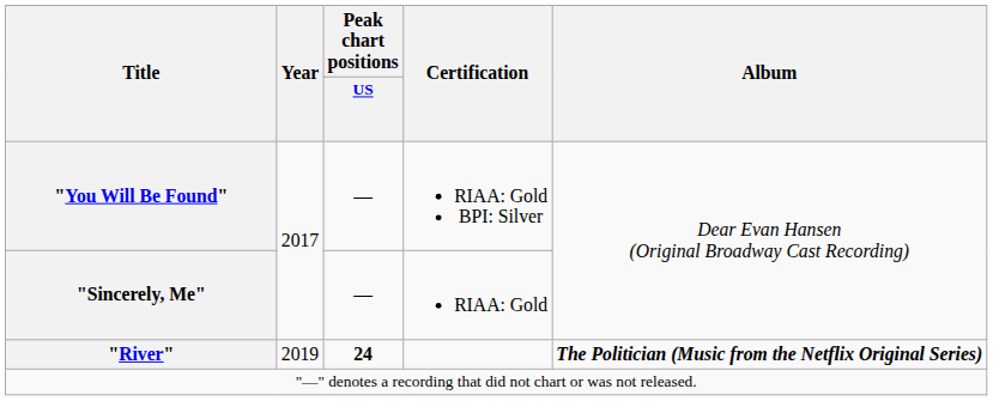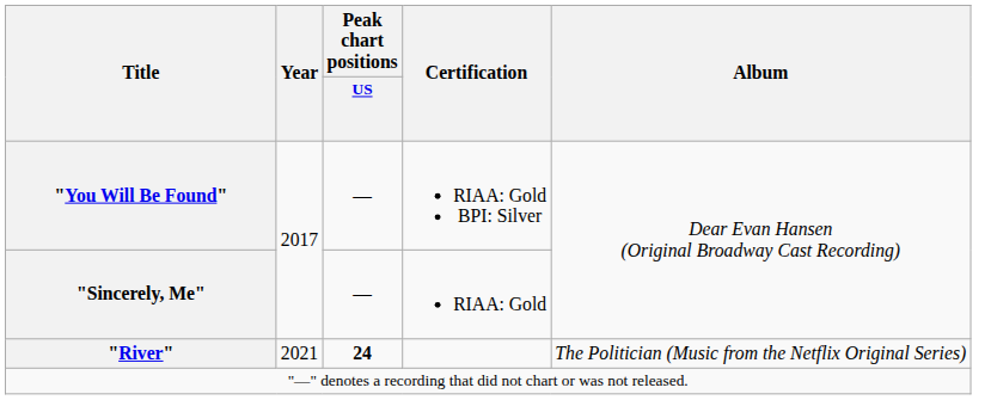"River" | Year: 2019 -> 2021
"River" | Album: bold -> normal
